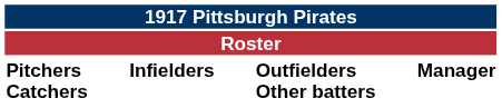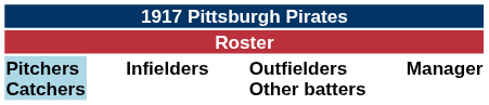Pitchers Catchers | column 1: no background -> lightblue background
